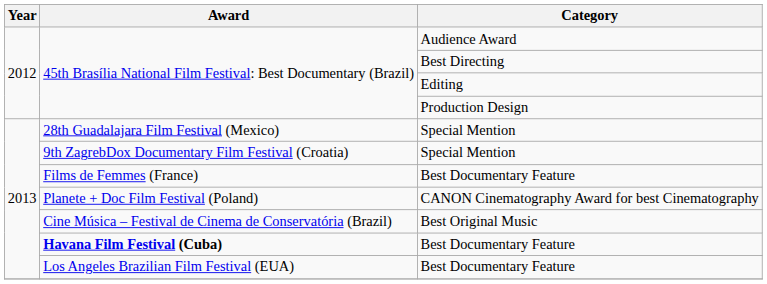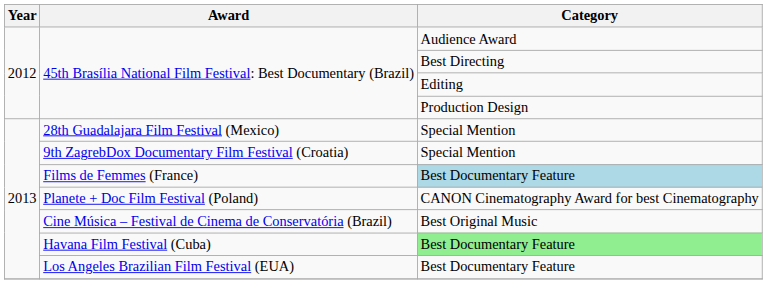Films de Femmes (France) | Category: no background -> lightblue background
Havana Film Festival (Cuba) | Award: bold -> normal
Havana Film Festival (Cuba) | Category: no background -> lightgreen background
